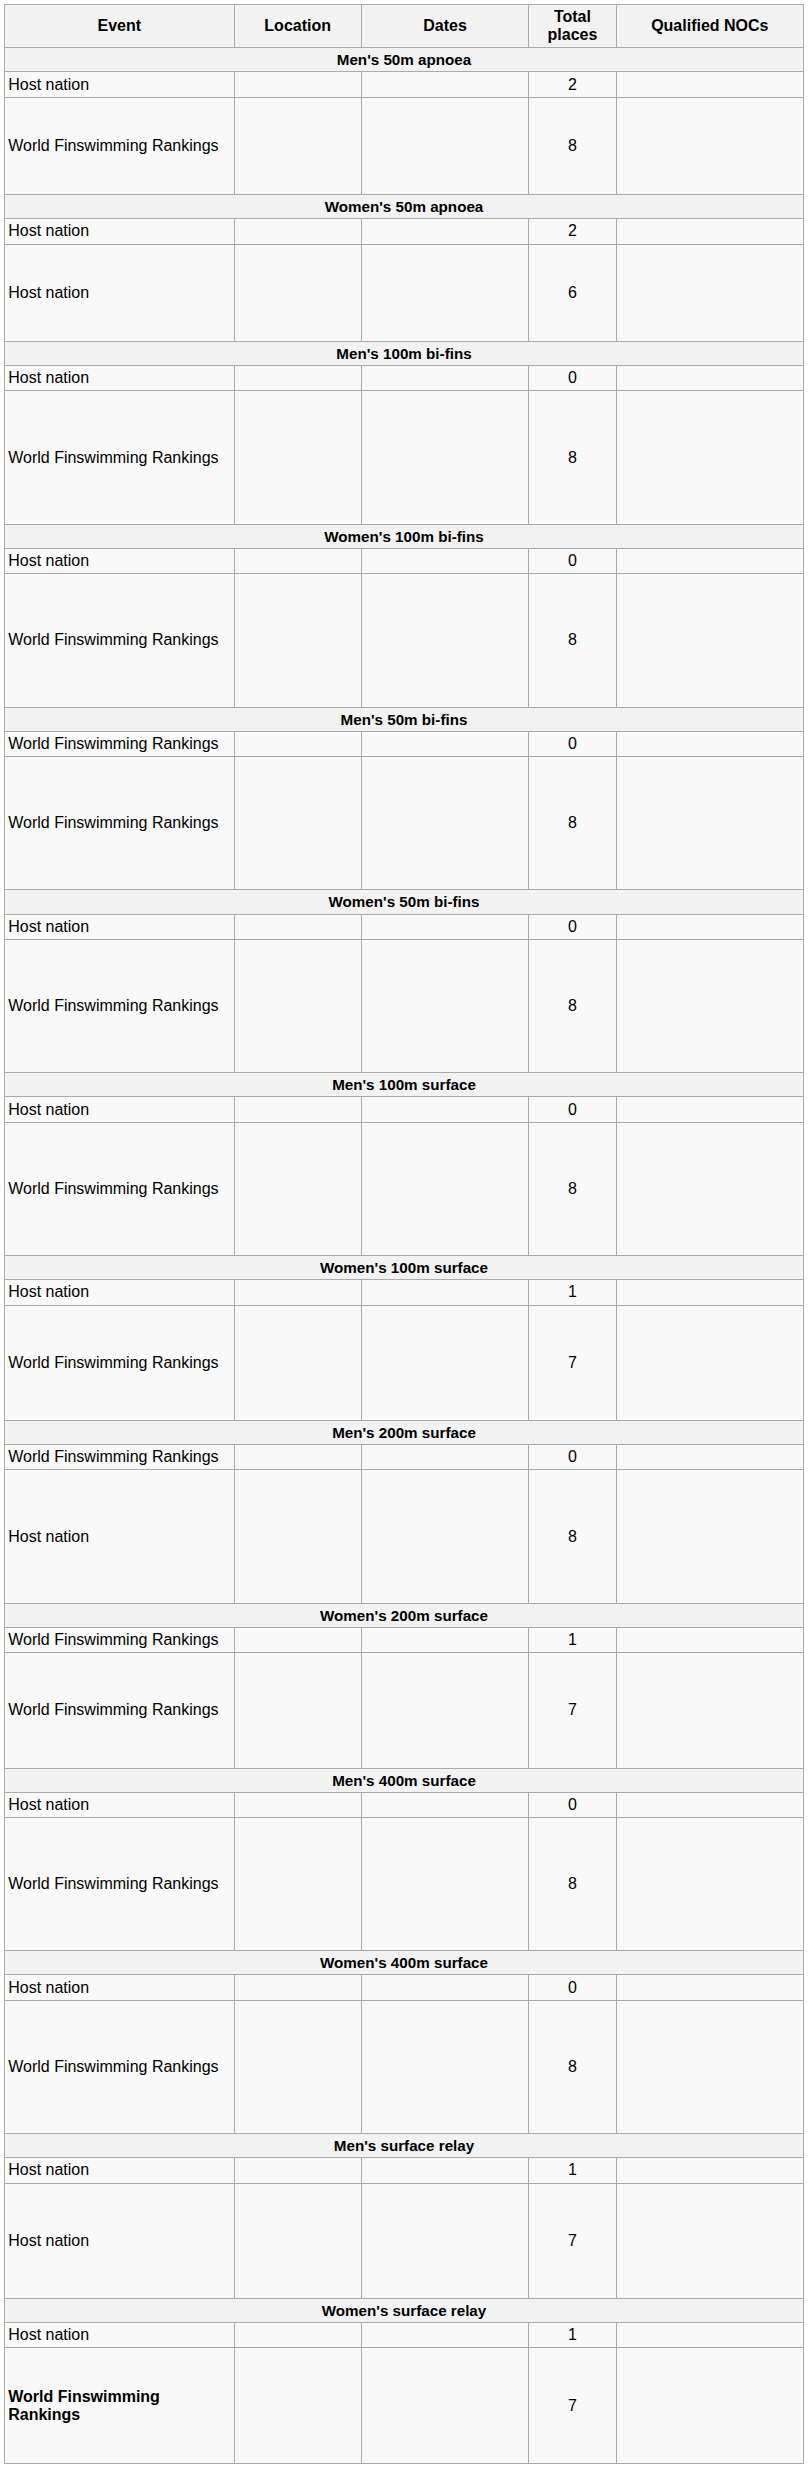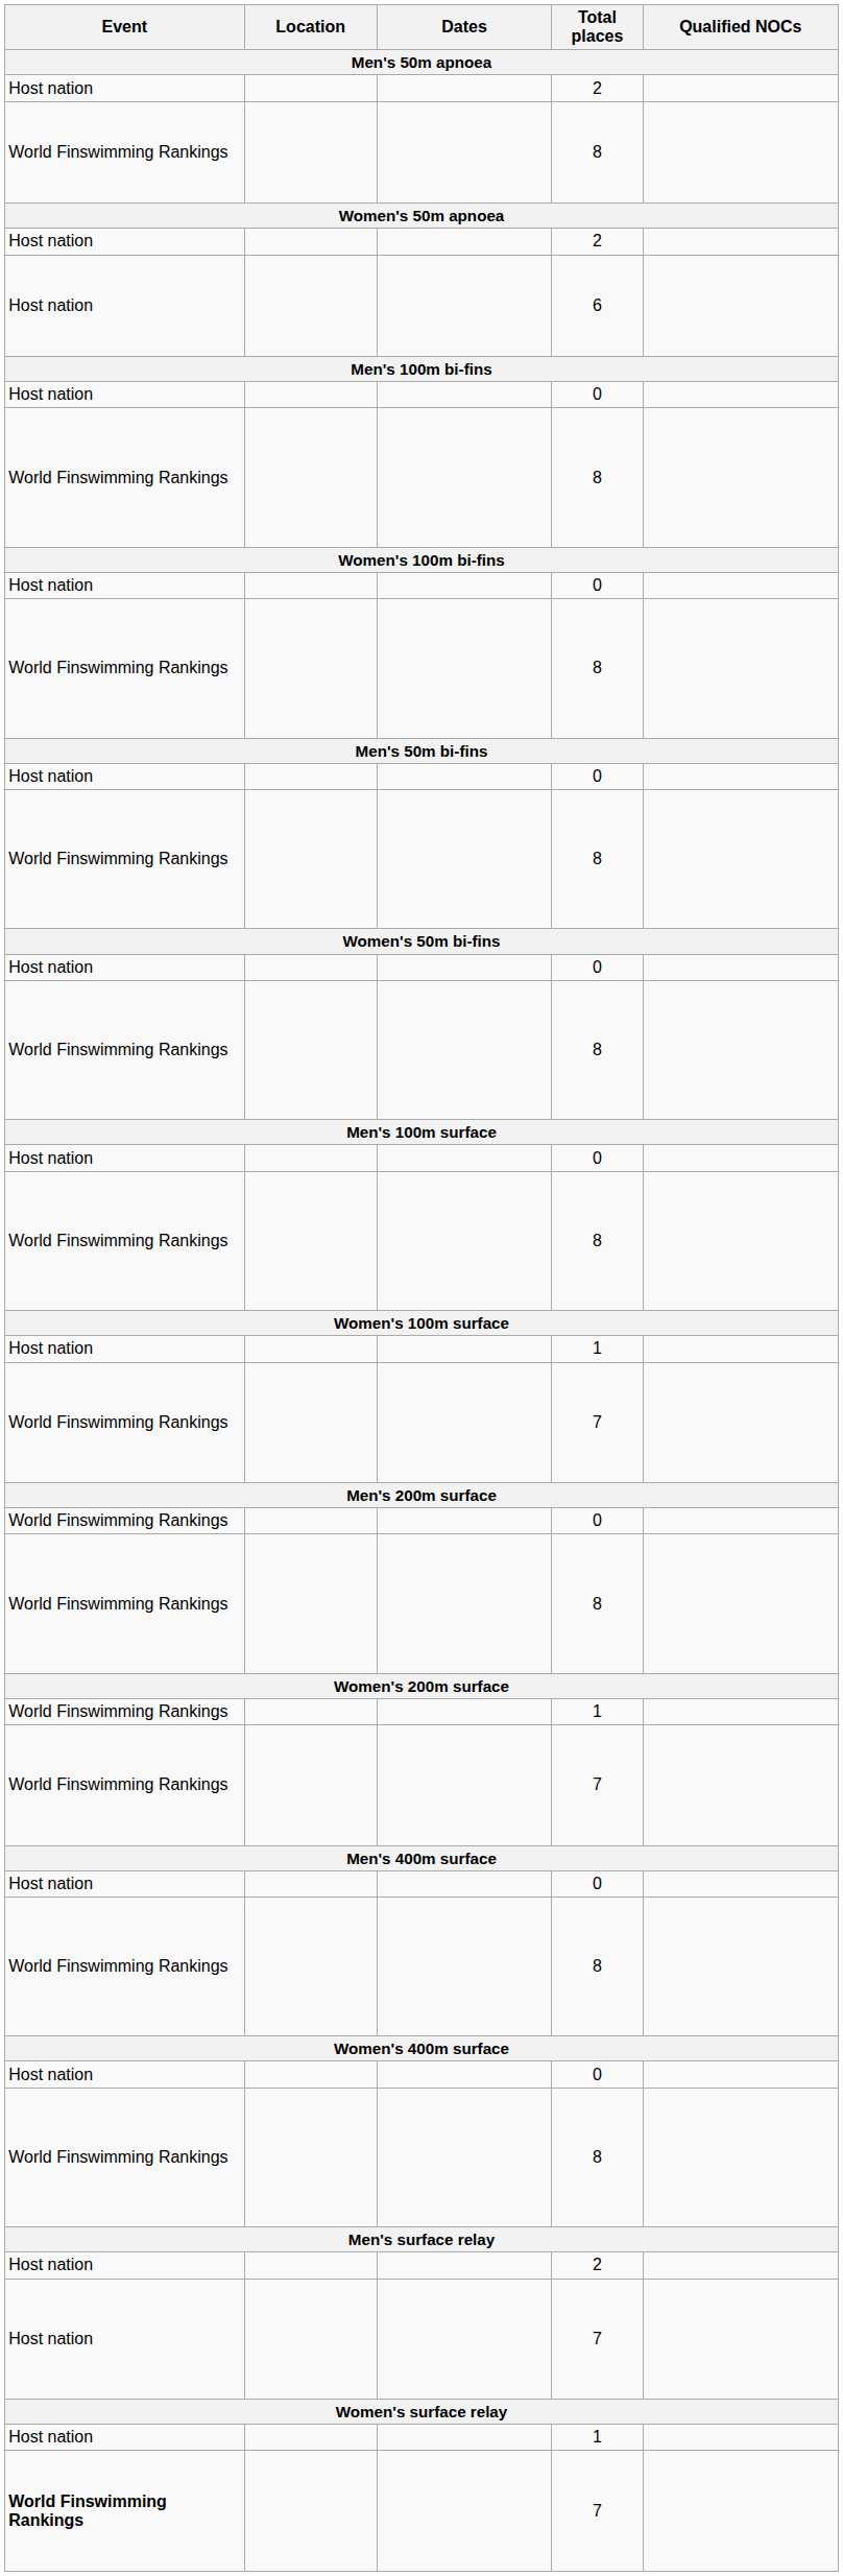row 15 | Event: World Finswimming Rankings -> Host nation
row 28 | Event: Host nation -> World Finswimming Rankings
row 39 | Total places: 1 -> 2
